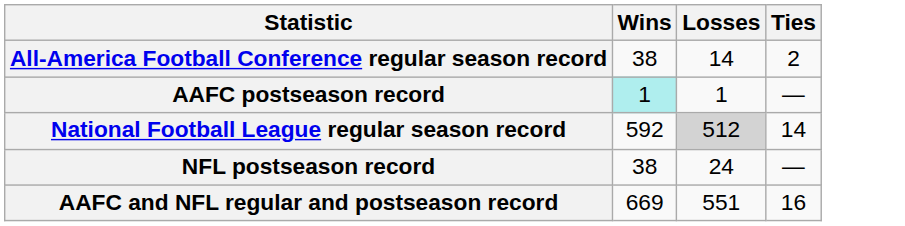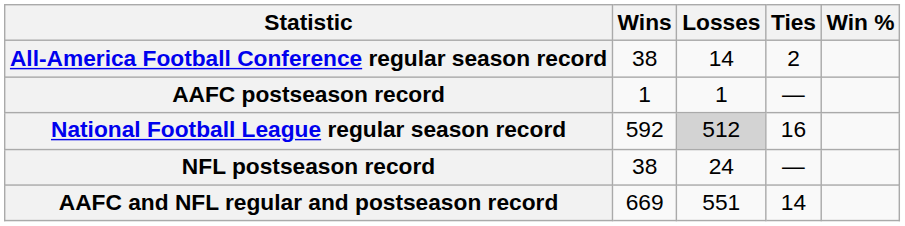+ column: Win %
AAFC postseason record | Wins: paleturquoise background -> no background
National Football League regular season record | Ties: 14 -> 16
AAFC and NFL regular and postseason record | Ties: 16 -> 14
